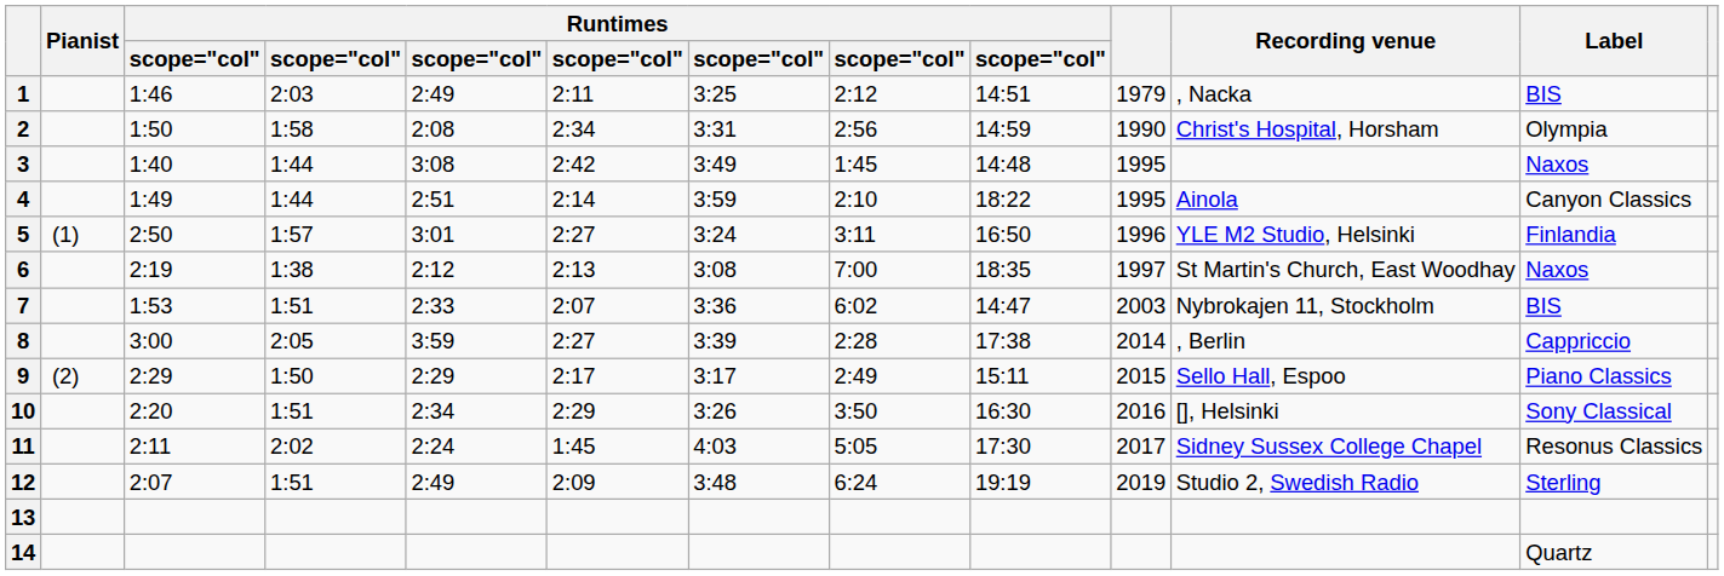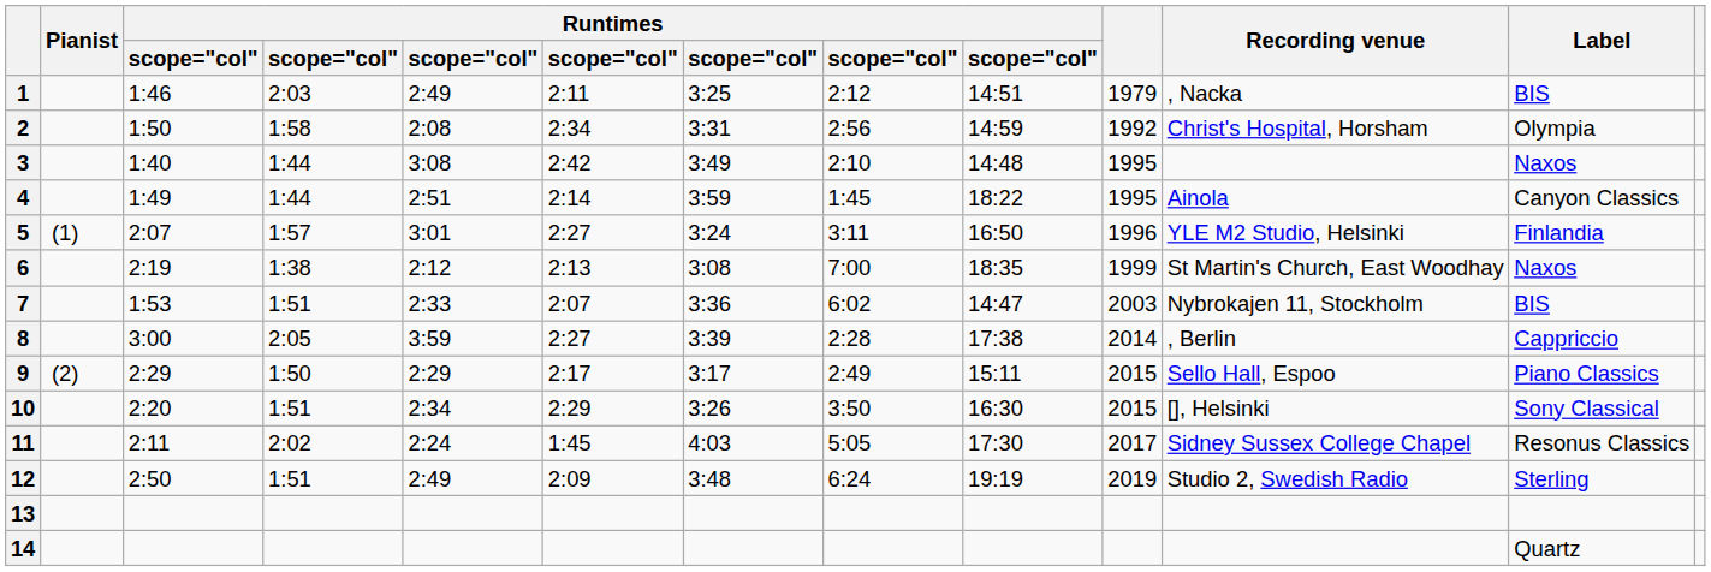2 | column 10: 1990 -> 1992
3 | column 8: 1:45 -> 2:10
4 | column 8: 2:10 -> 1:45
5 | column 3: 2:50 -> 2:07
6 | column 10: 1997 -> 1999
10 | column 10: 2016 -> 2015
12 | column 3: 2:07 -> 2:50
